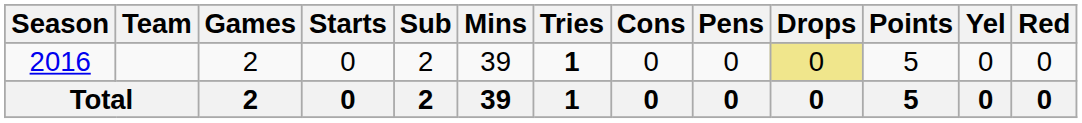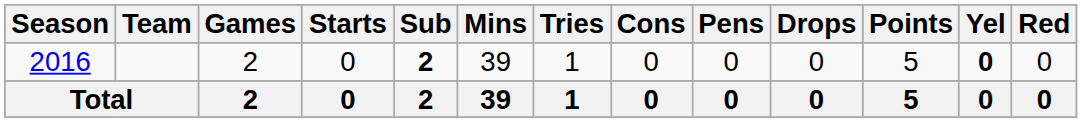2016 | Sub: normal -> bold
2016 | Tries: bold -> normal
2016 | Drops: khaki background -> no background
2016 | Yel: normal -> bold
